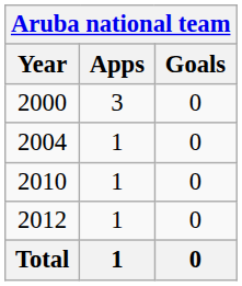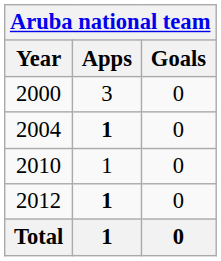2004 | Apps: normal -> bold
2012 | Apps: normal -> bold
